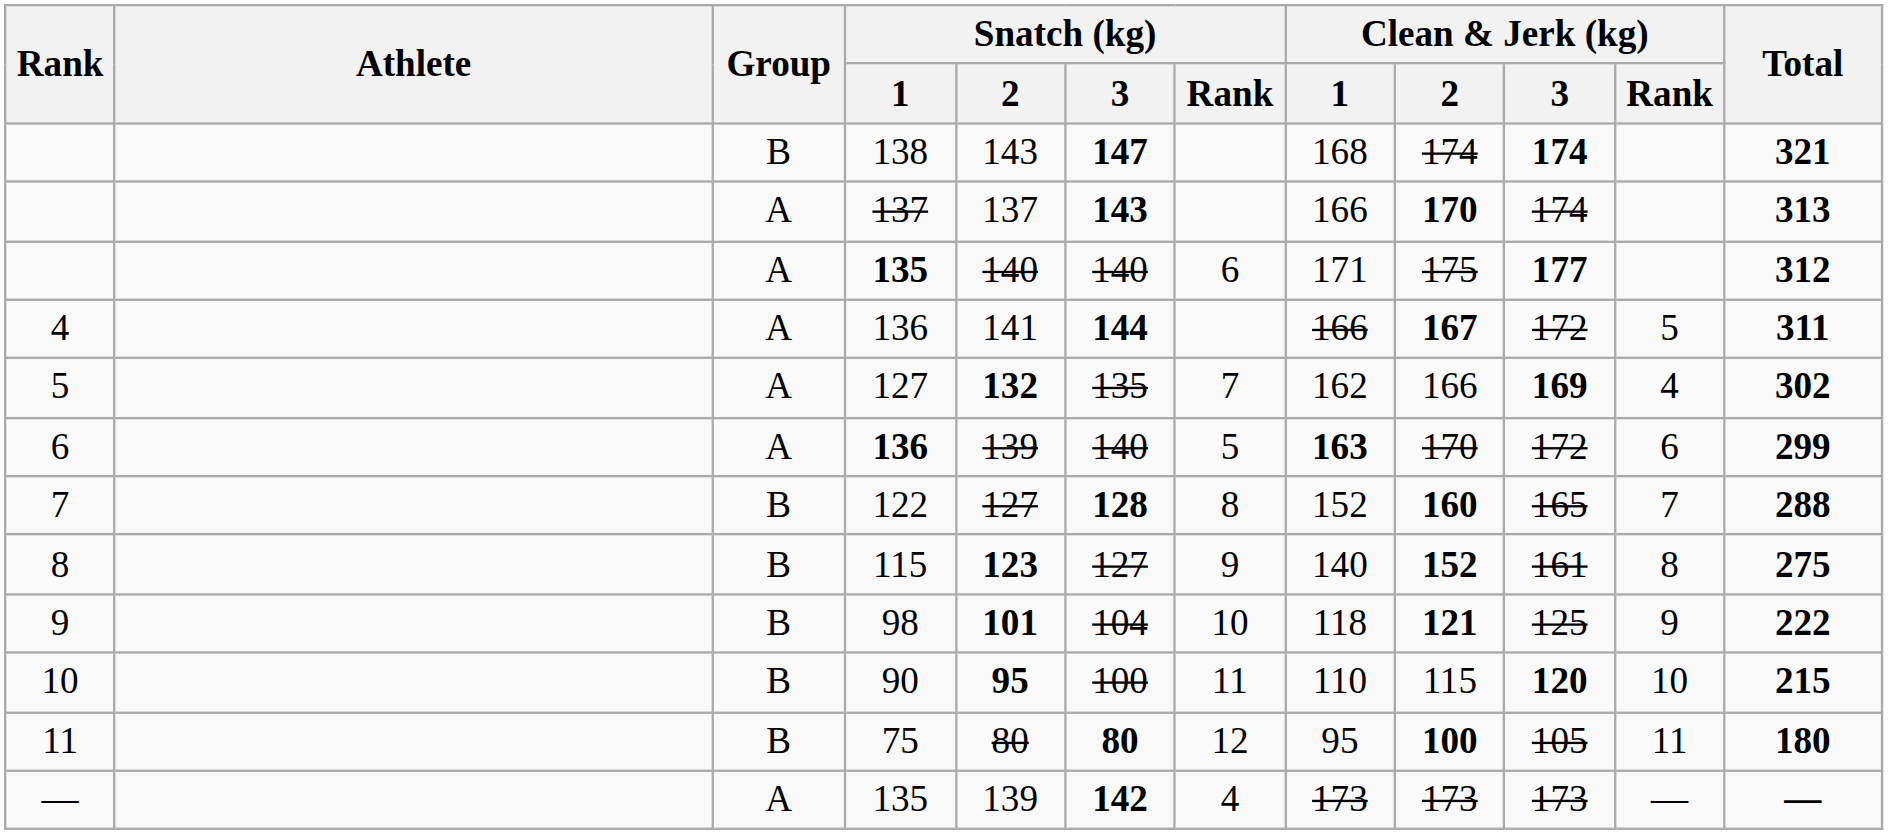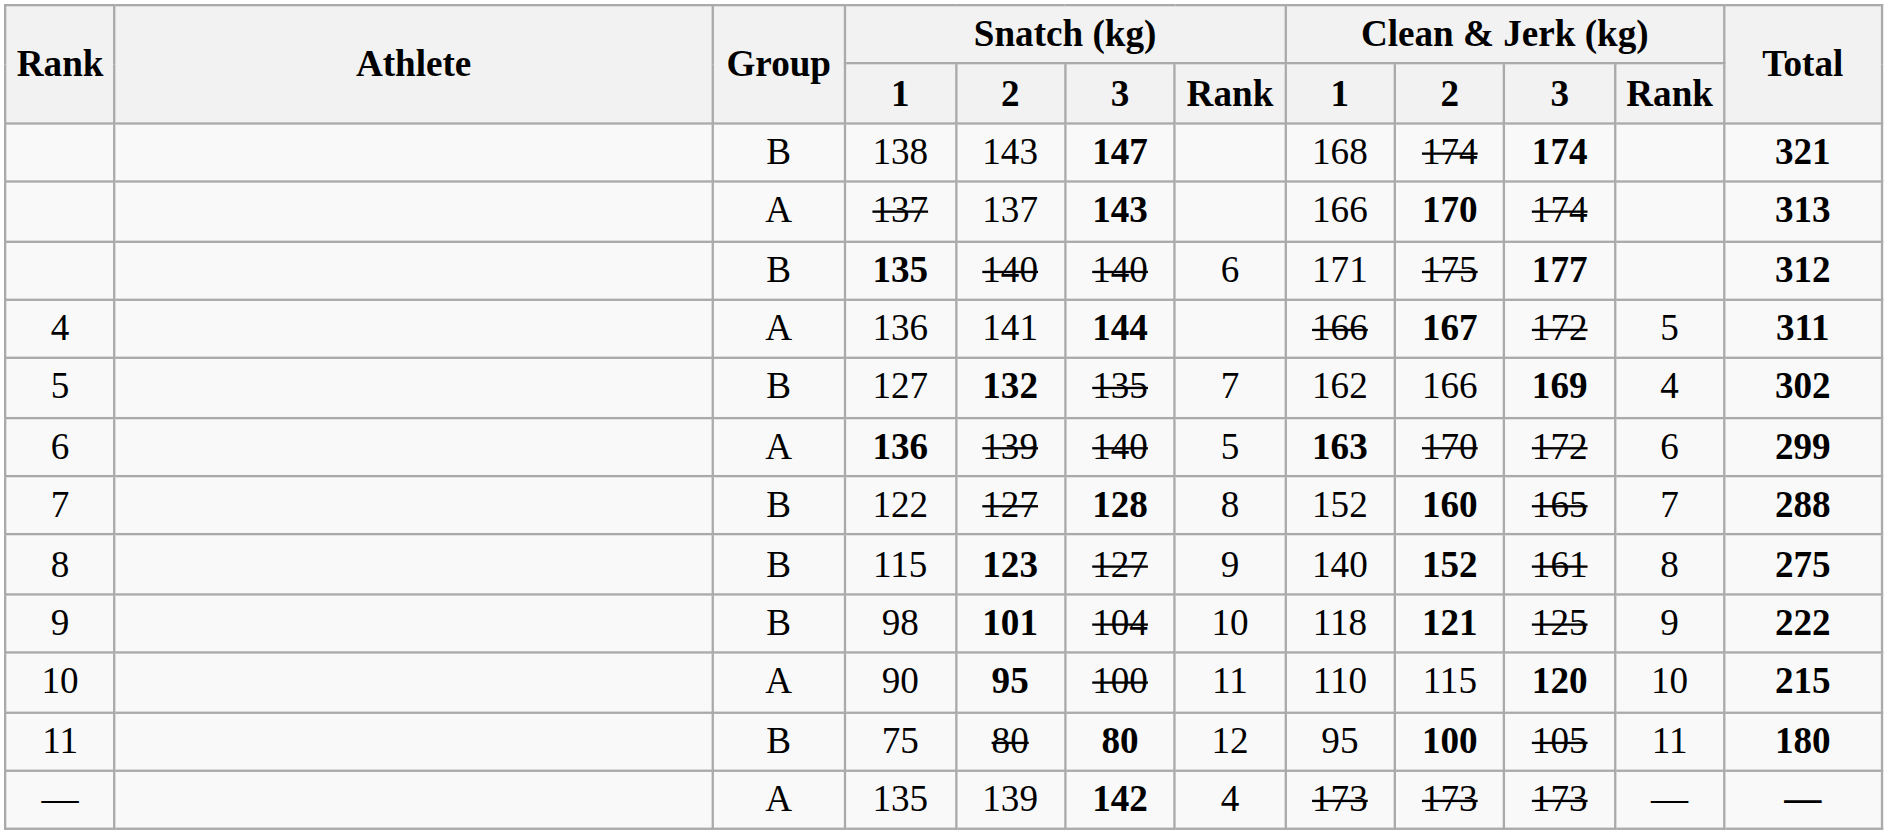row 5 | Group: A -> B
row 7 | Group: A -> B
row 12 | Group: B -> A
